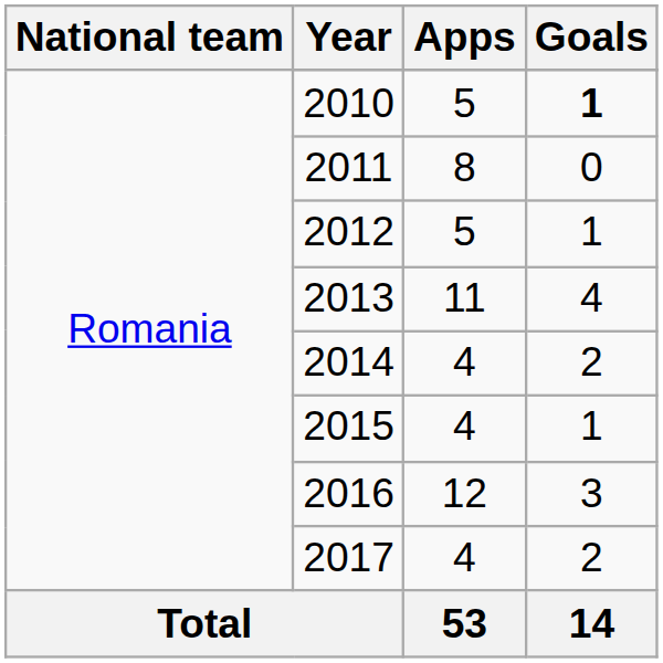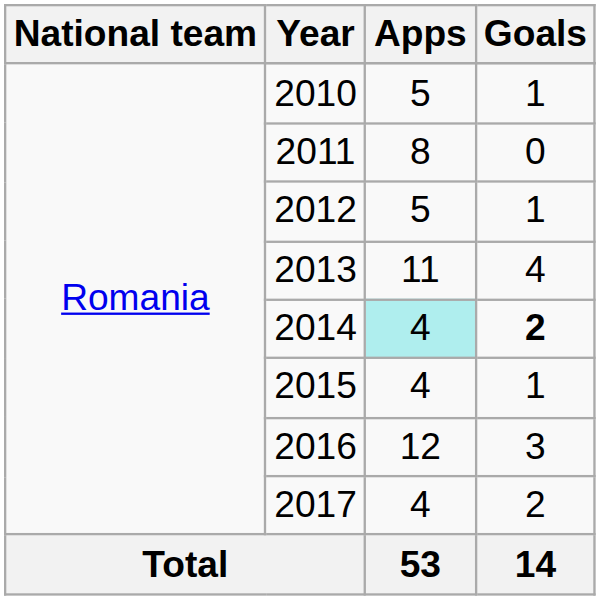2010 | Goals: bold -> normal
2014 | Apps: no background -> paleturquoise background
2014 | Goals: normal -> bold
